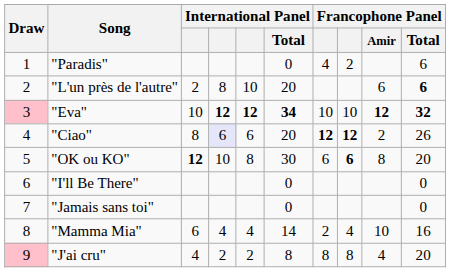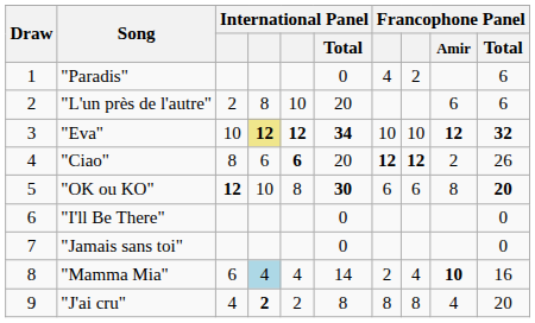"L'un près de l'autre" | Francophone Panel / Total: bold -> normal
"Eva" | Draw: pink background -> no background
"Eva" | column 4: no background -> khaki background
"Ciao" | column 4: lavender background -> no background
"Ciao" | column 5: normal -> bold
"OK ou KO" | International Panel / Total: normal -> bold
"OK ou KO" | column 8: bold -> normal
"OK ou KO" | Francophone Panel / Total: normal -> bold
"Mamma Mia" | column 4: no background -> lightblue background
"Mamma Mia" | Francophone Panel / Amir: normal -> bold
"J'ai cru" | Draw: pink background -> no background
"J'ai cru" | column 4: normal -> bold
